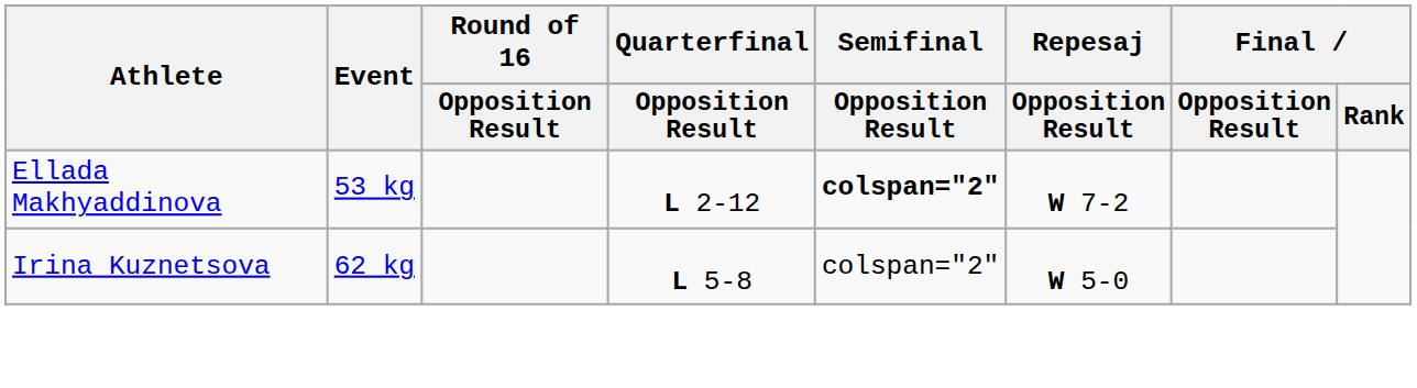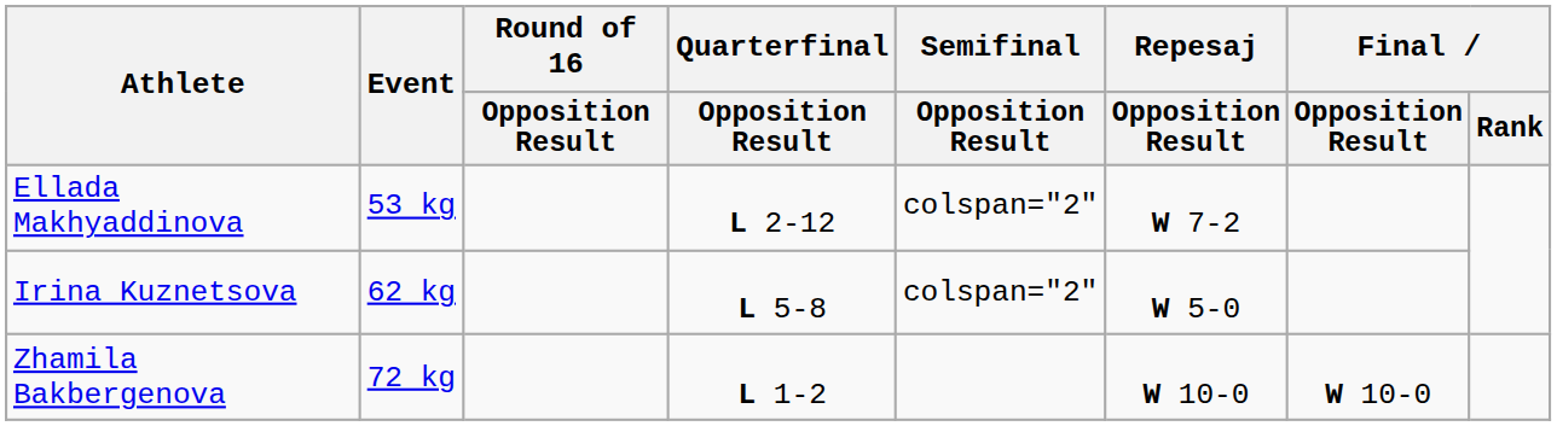Ellada Makhyaddinova | Semifinal / Opposition Result: bold -> normal
+ row: Zhamila Bakbergenova | 72 kg | L 1-2 | W 10-0 | W 10-0
